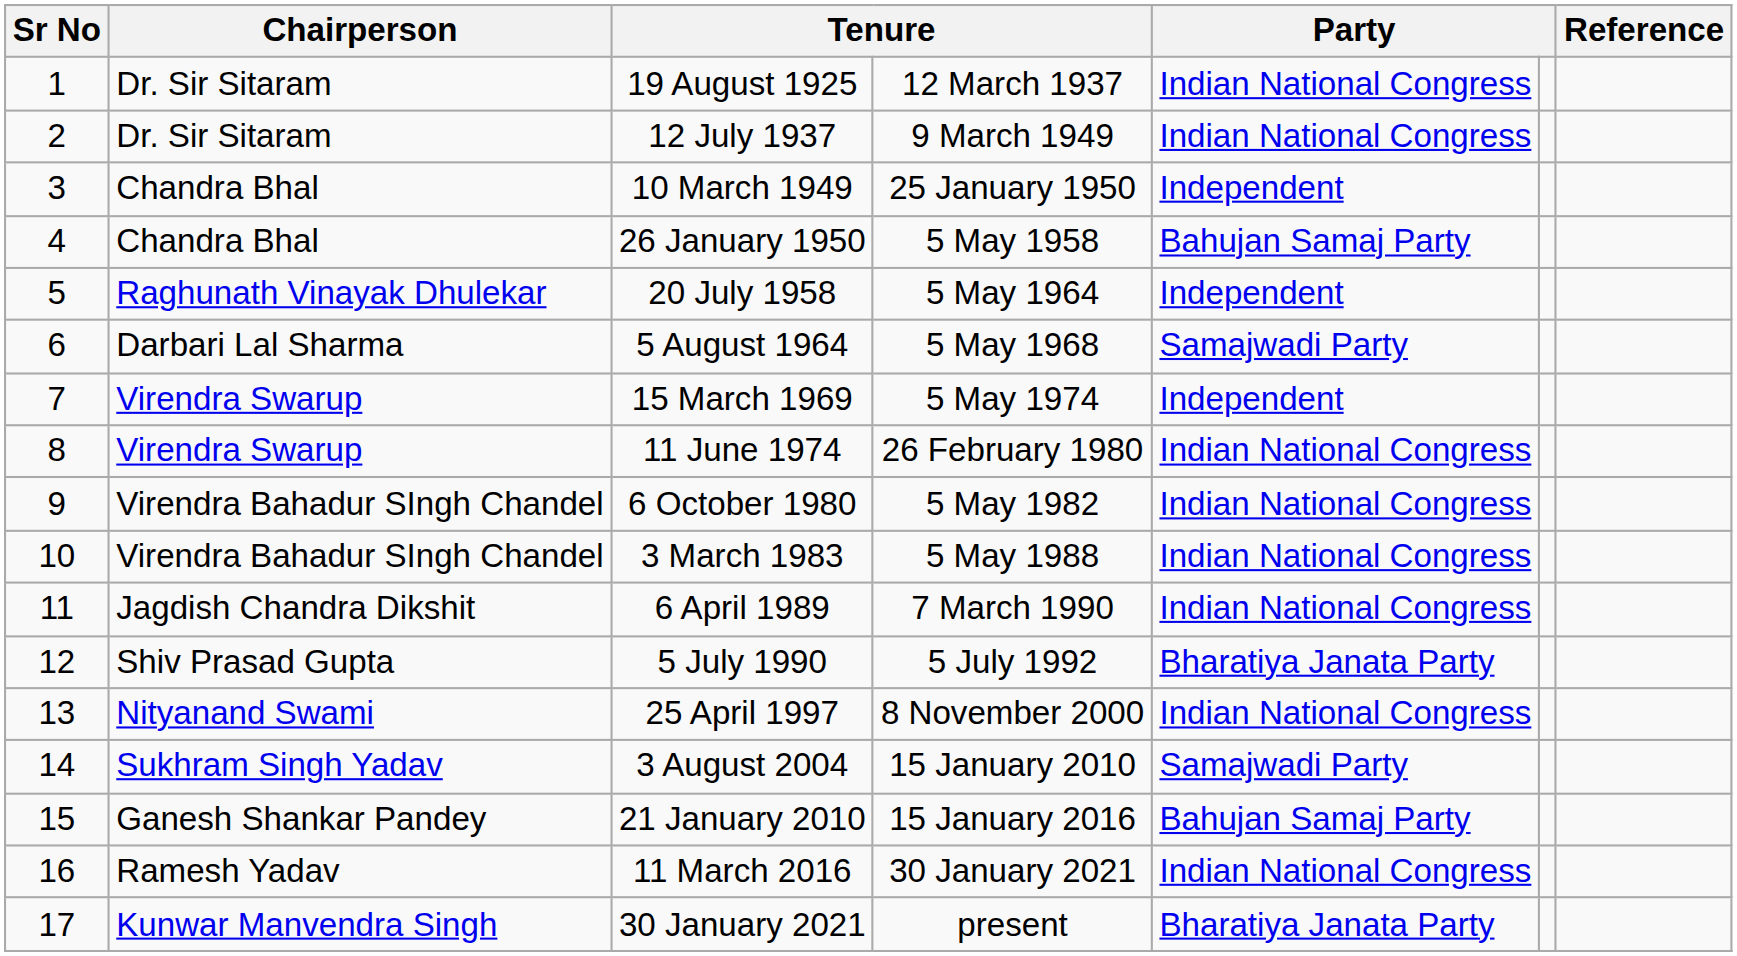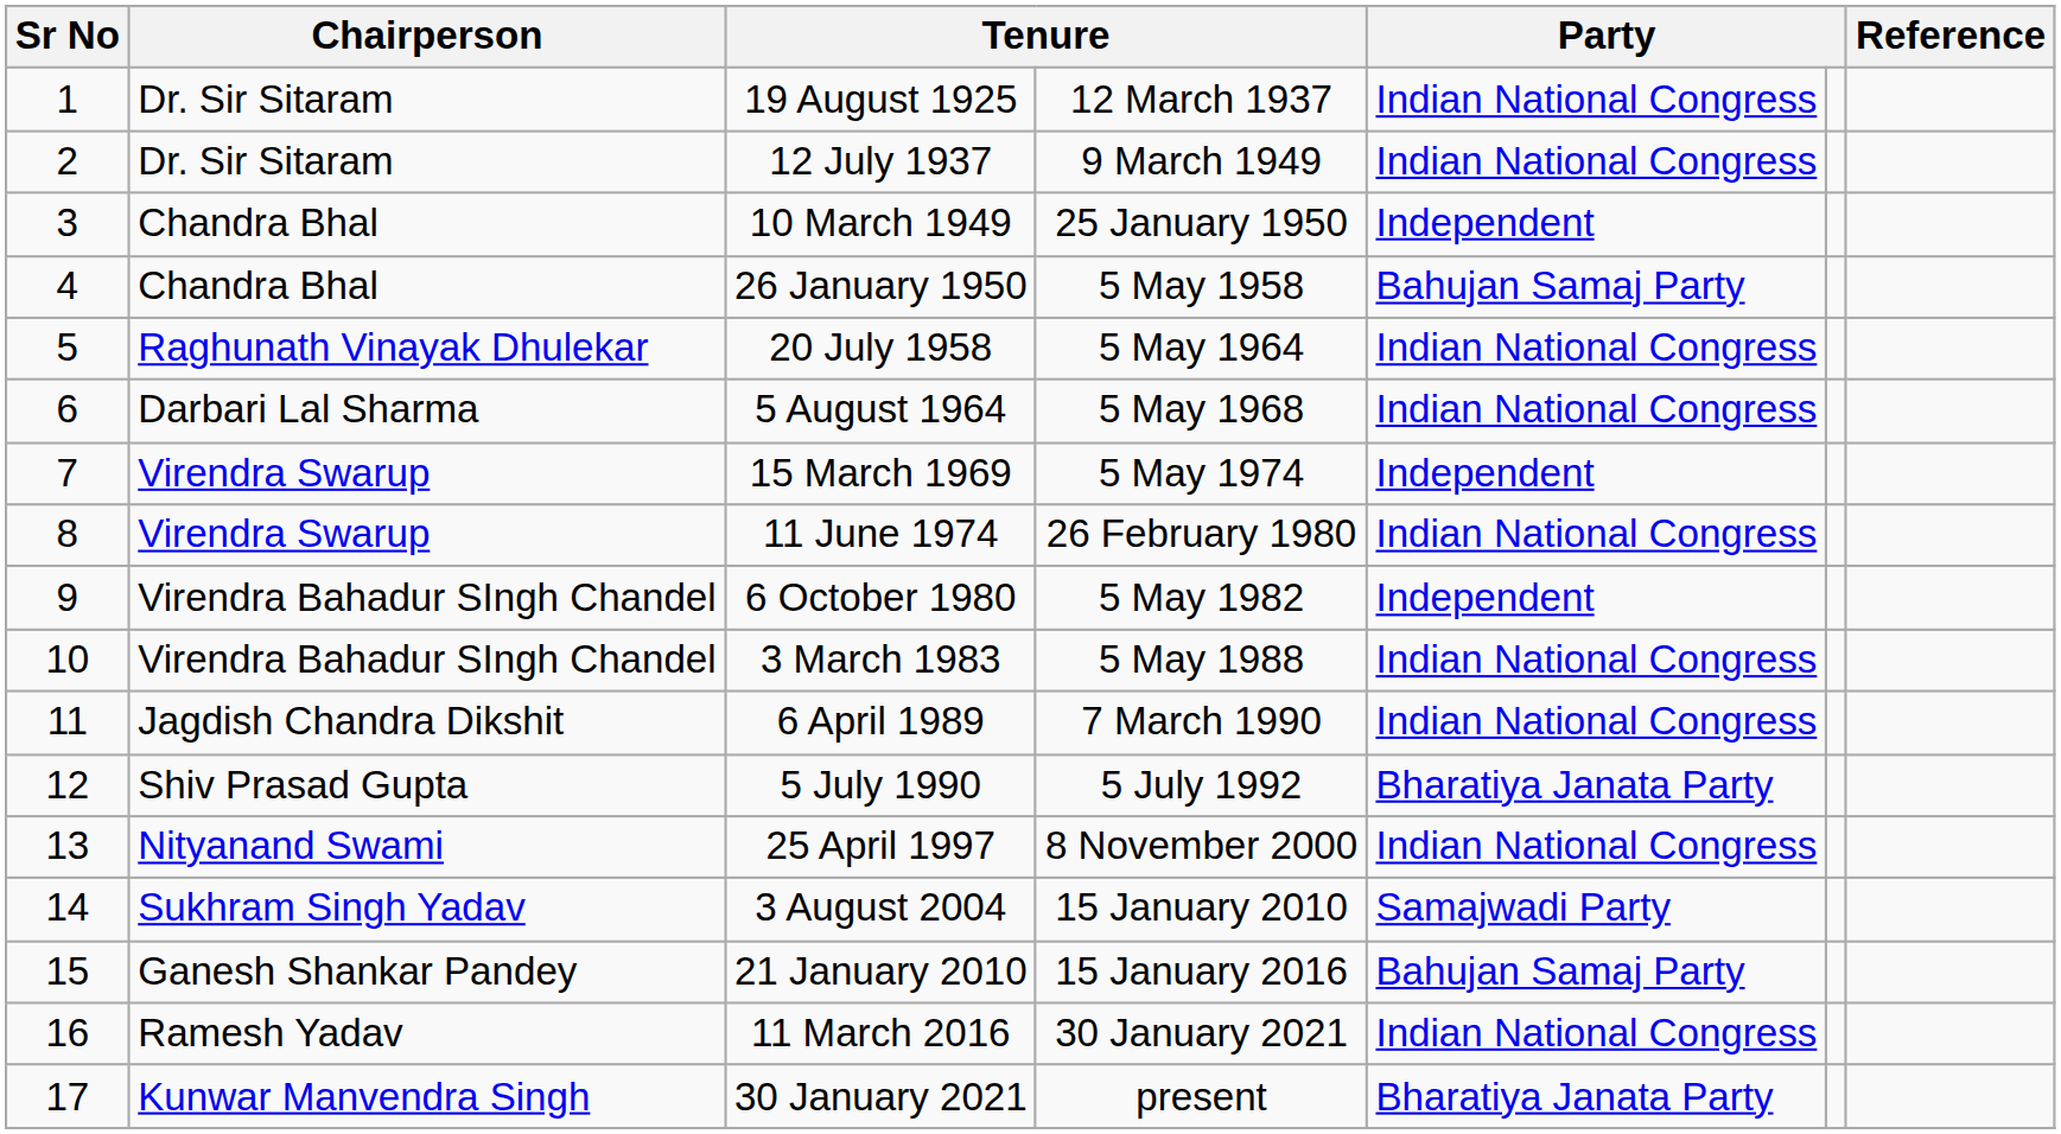20 July 1958 | column 5: Independent -> Indian National Congress
5 August 1964 | column 5: Samajwadi Party -> Indian National Congress
6 October 1980 | column 5: Indian National Congress -> Independent
